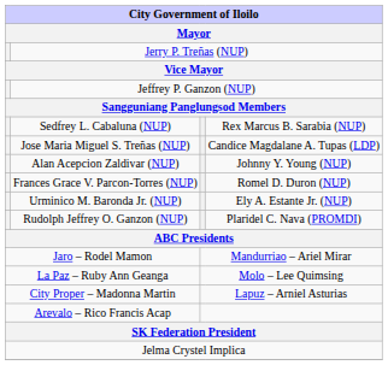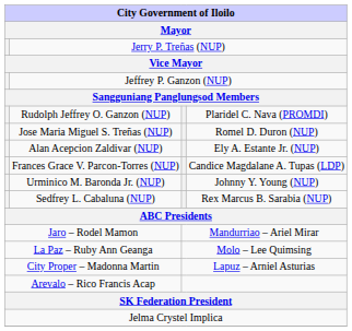rows swapped: Sedfrey L. Cabaluna (NUP) <-> Rudolph Jeffrey O. Ganzon (NUP)
Jose Maria Miguel S. Treñas (NUP) | column 4: Candice Magdalane A. Tupas (LDP) -> Romel D. Duron (NUP)
Alan Acepcion Zaldivar (NUP) | column 4: Johnny Y. Young (NUP) -> Ely A. Estante Jr. (NUP)
Frances Grace V. Parcon-Torres (NUP) | column 4: Romel D. Duron (NUP) -> Candice Magdalane A. Tupas (LDP)
Urminico M. Baronda Jr. (NUP) | column 4: Ely A. Estante Jr. (NUP) -> Johnny Y. Young (NUP)
